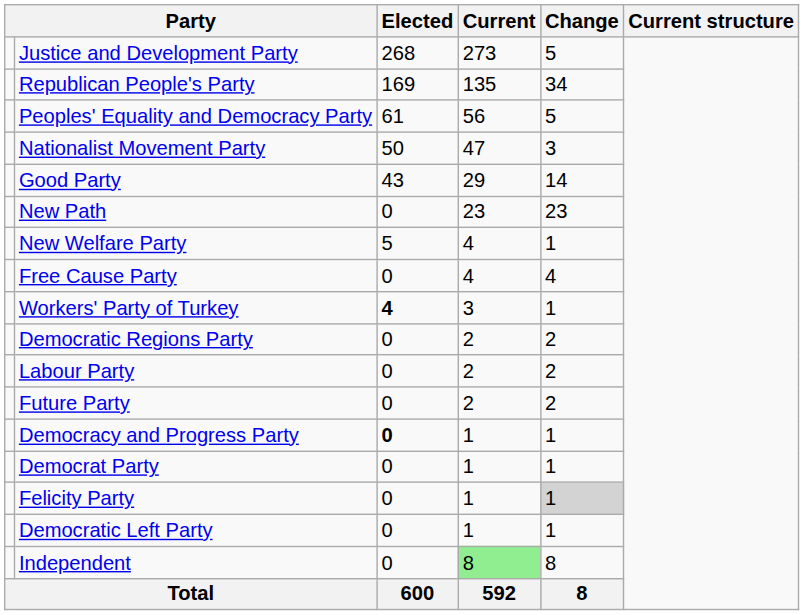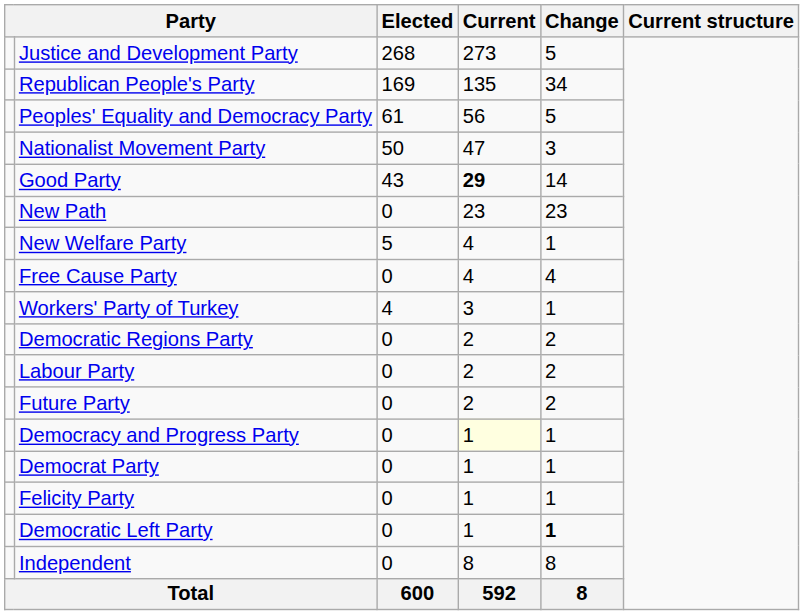Good Party | Current: normal -> bold
Workers' Party of Turkey | Elected: bold -> normal
Democracy and Progress Party | Elected: bold -> normal
Democracy and Progress Party | Current: no background -> lightyellow background
Felicity Party | Change: lightgrey background -> no background
Democratic Left Party | Change: normal -> bold
Independent | Current: lightgreen background -> no background
